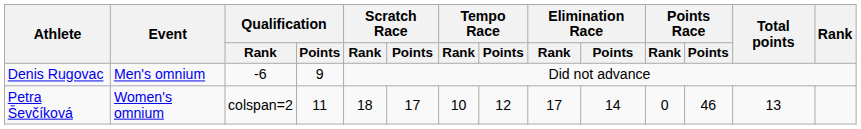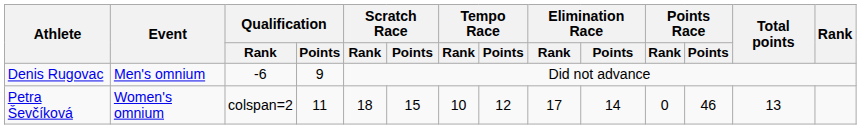Petra Ševčíková | Scratch Race / Points: 17 -> 15
